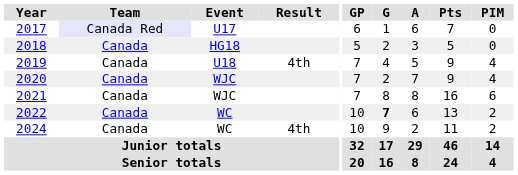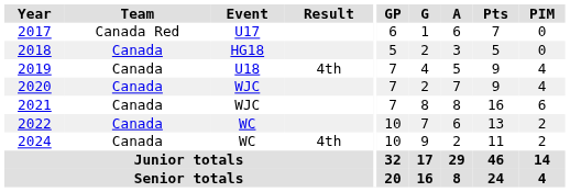2017 | Team: lavender background -> no background
2022 | G: bold -> normal
